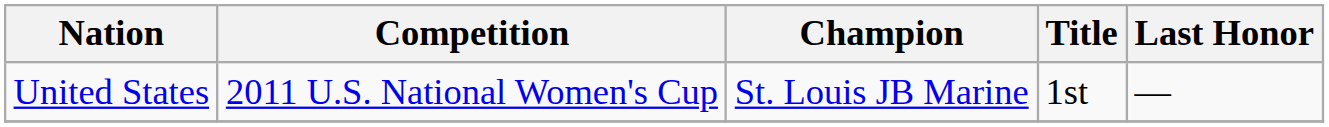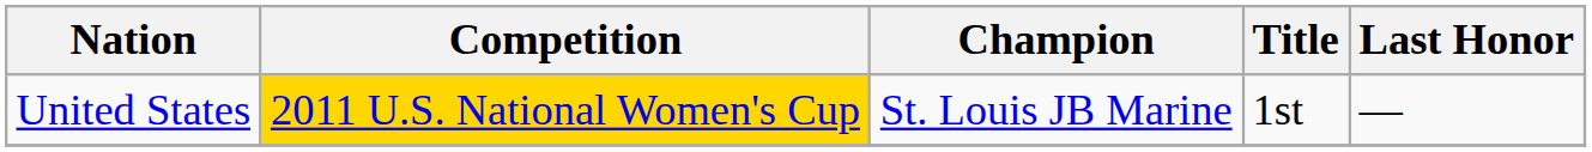United States | Competition: no background -> gold background
